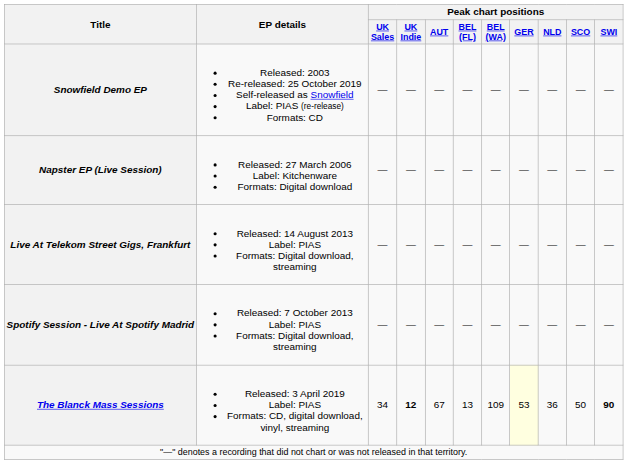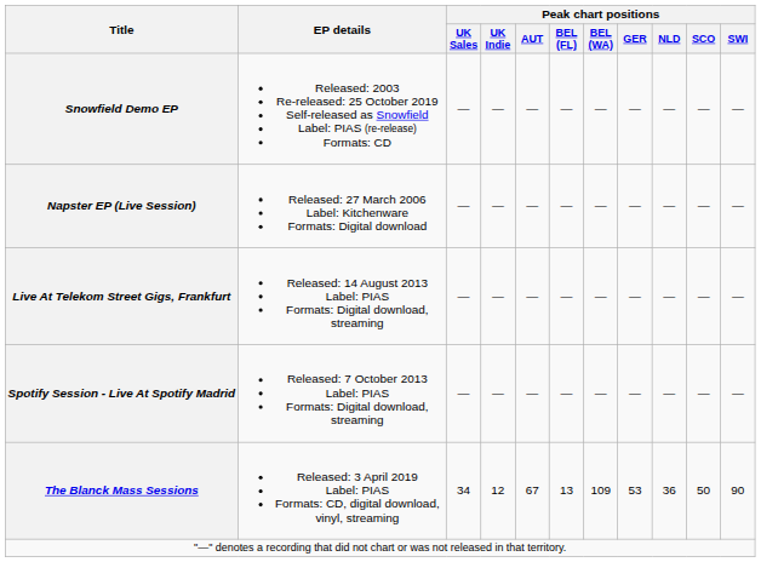The Blanck Mass Sessions | Peak chart positions / UK Indie: bold -> normal
The Blanck Mass Sessions | Peak chart positions / GER: lightyellow background -> no background
The Blanck Mass Sessions | Peak chart positions / SWI: bold -> normal
